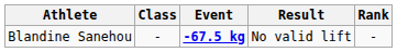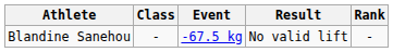Blandine Sanehou | Event: bold -> normal
